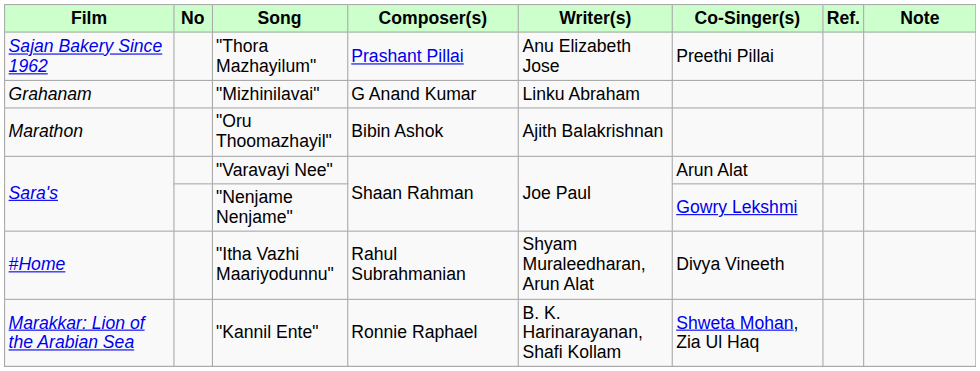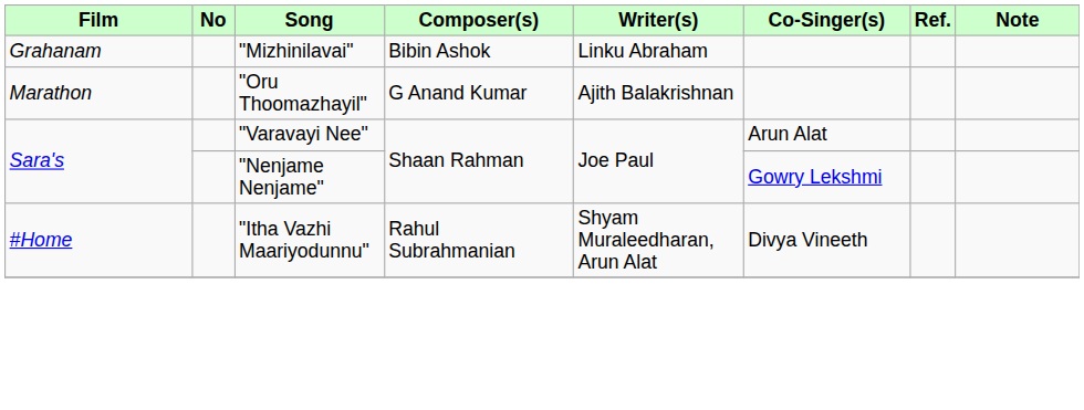- row: Sajan Bakery Since 1962 | "Thora Mazhayilum" | Prashant Pillai | Anu Elizabeth Jose | Preethi Pillai
"Mizhinilavai" | Composer(s): G Anand Kumar -> Bibin Ashok
"Oru Thoomazhayil" | Composer(s): Bibin Ashok -> G Anand Kumar
- row: Marakkar: Lion of the Arabian Sea | "Kannil Ente" | Ronnie Raphael | B. K. Harinarayanan, Shafi Kollam | Shweta Mohan, Zia Ul Haq
